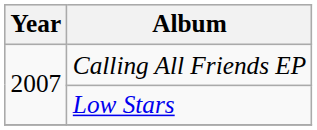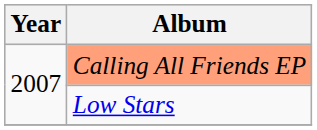Calling All Friends EP | Album: no background -> lightsalmon background
